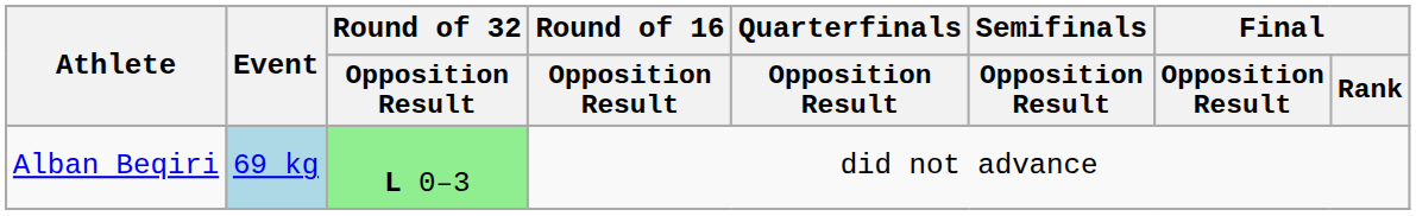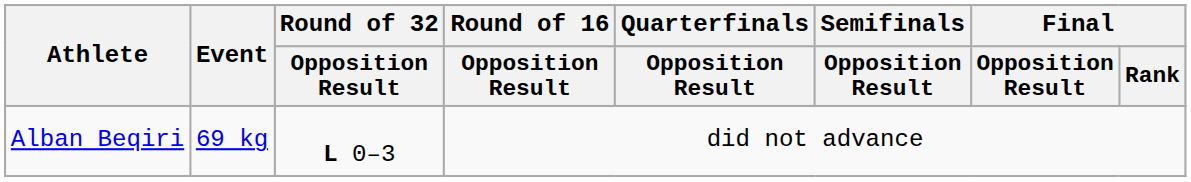Alban Beqiri | Event: lightblue background -> no background
Alban Beqiri | Round of 32 / Opposition Result: lightgreen background -> no background
